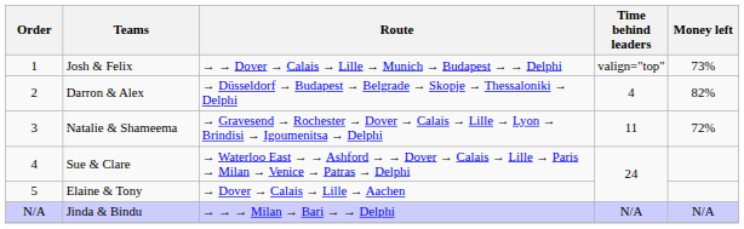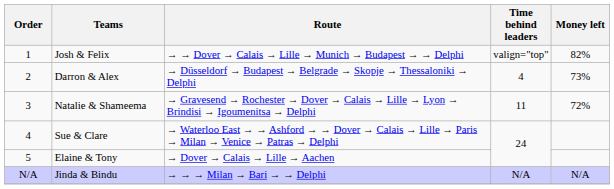Josh & Felix | Money left: 73% -> 82%
Darron & Alex | Money left: 82% -> 73%
